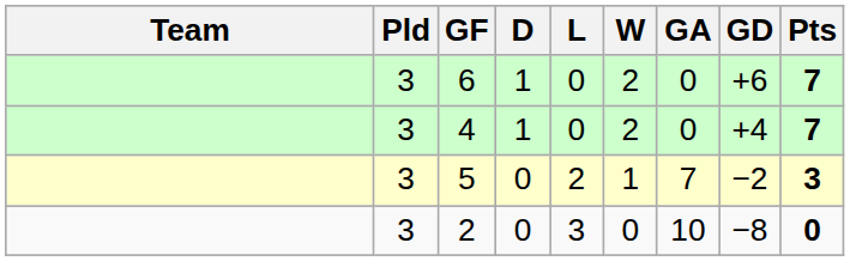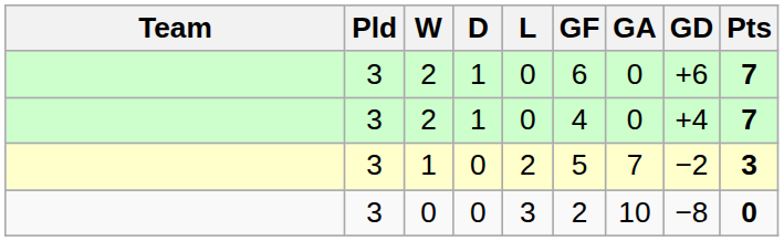columns swapped: W <-> GF
